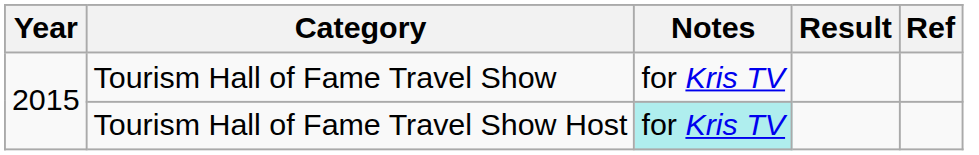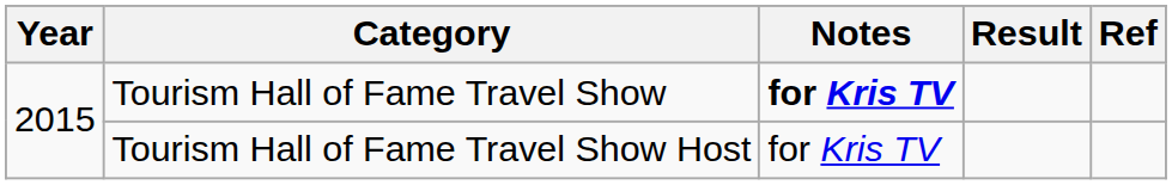Tourism Hall of Fame Travel Show | Notes: normal -> bold
Tourism Hall of Fame Travel Show Host | Notes: paleturquoise background -> no background
